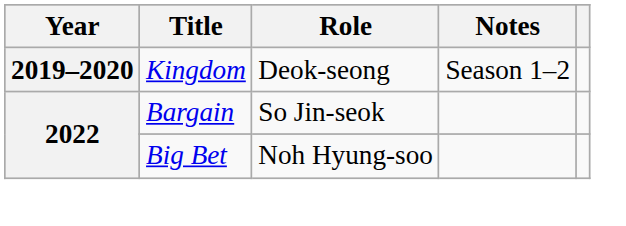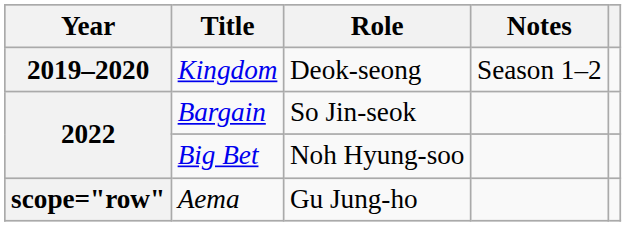+ row: scope="row" | Aema | Gu Jung-ho
